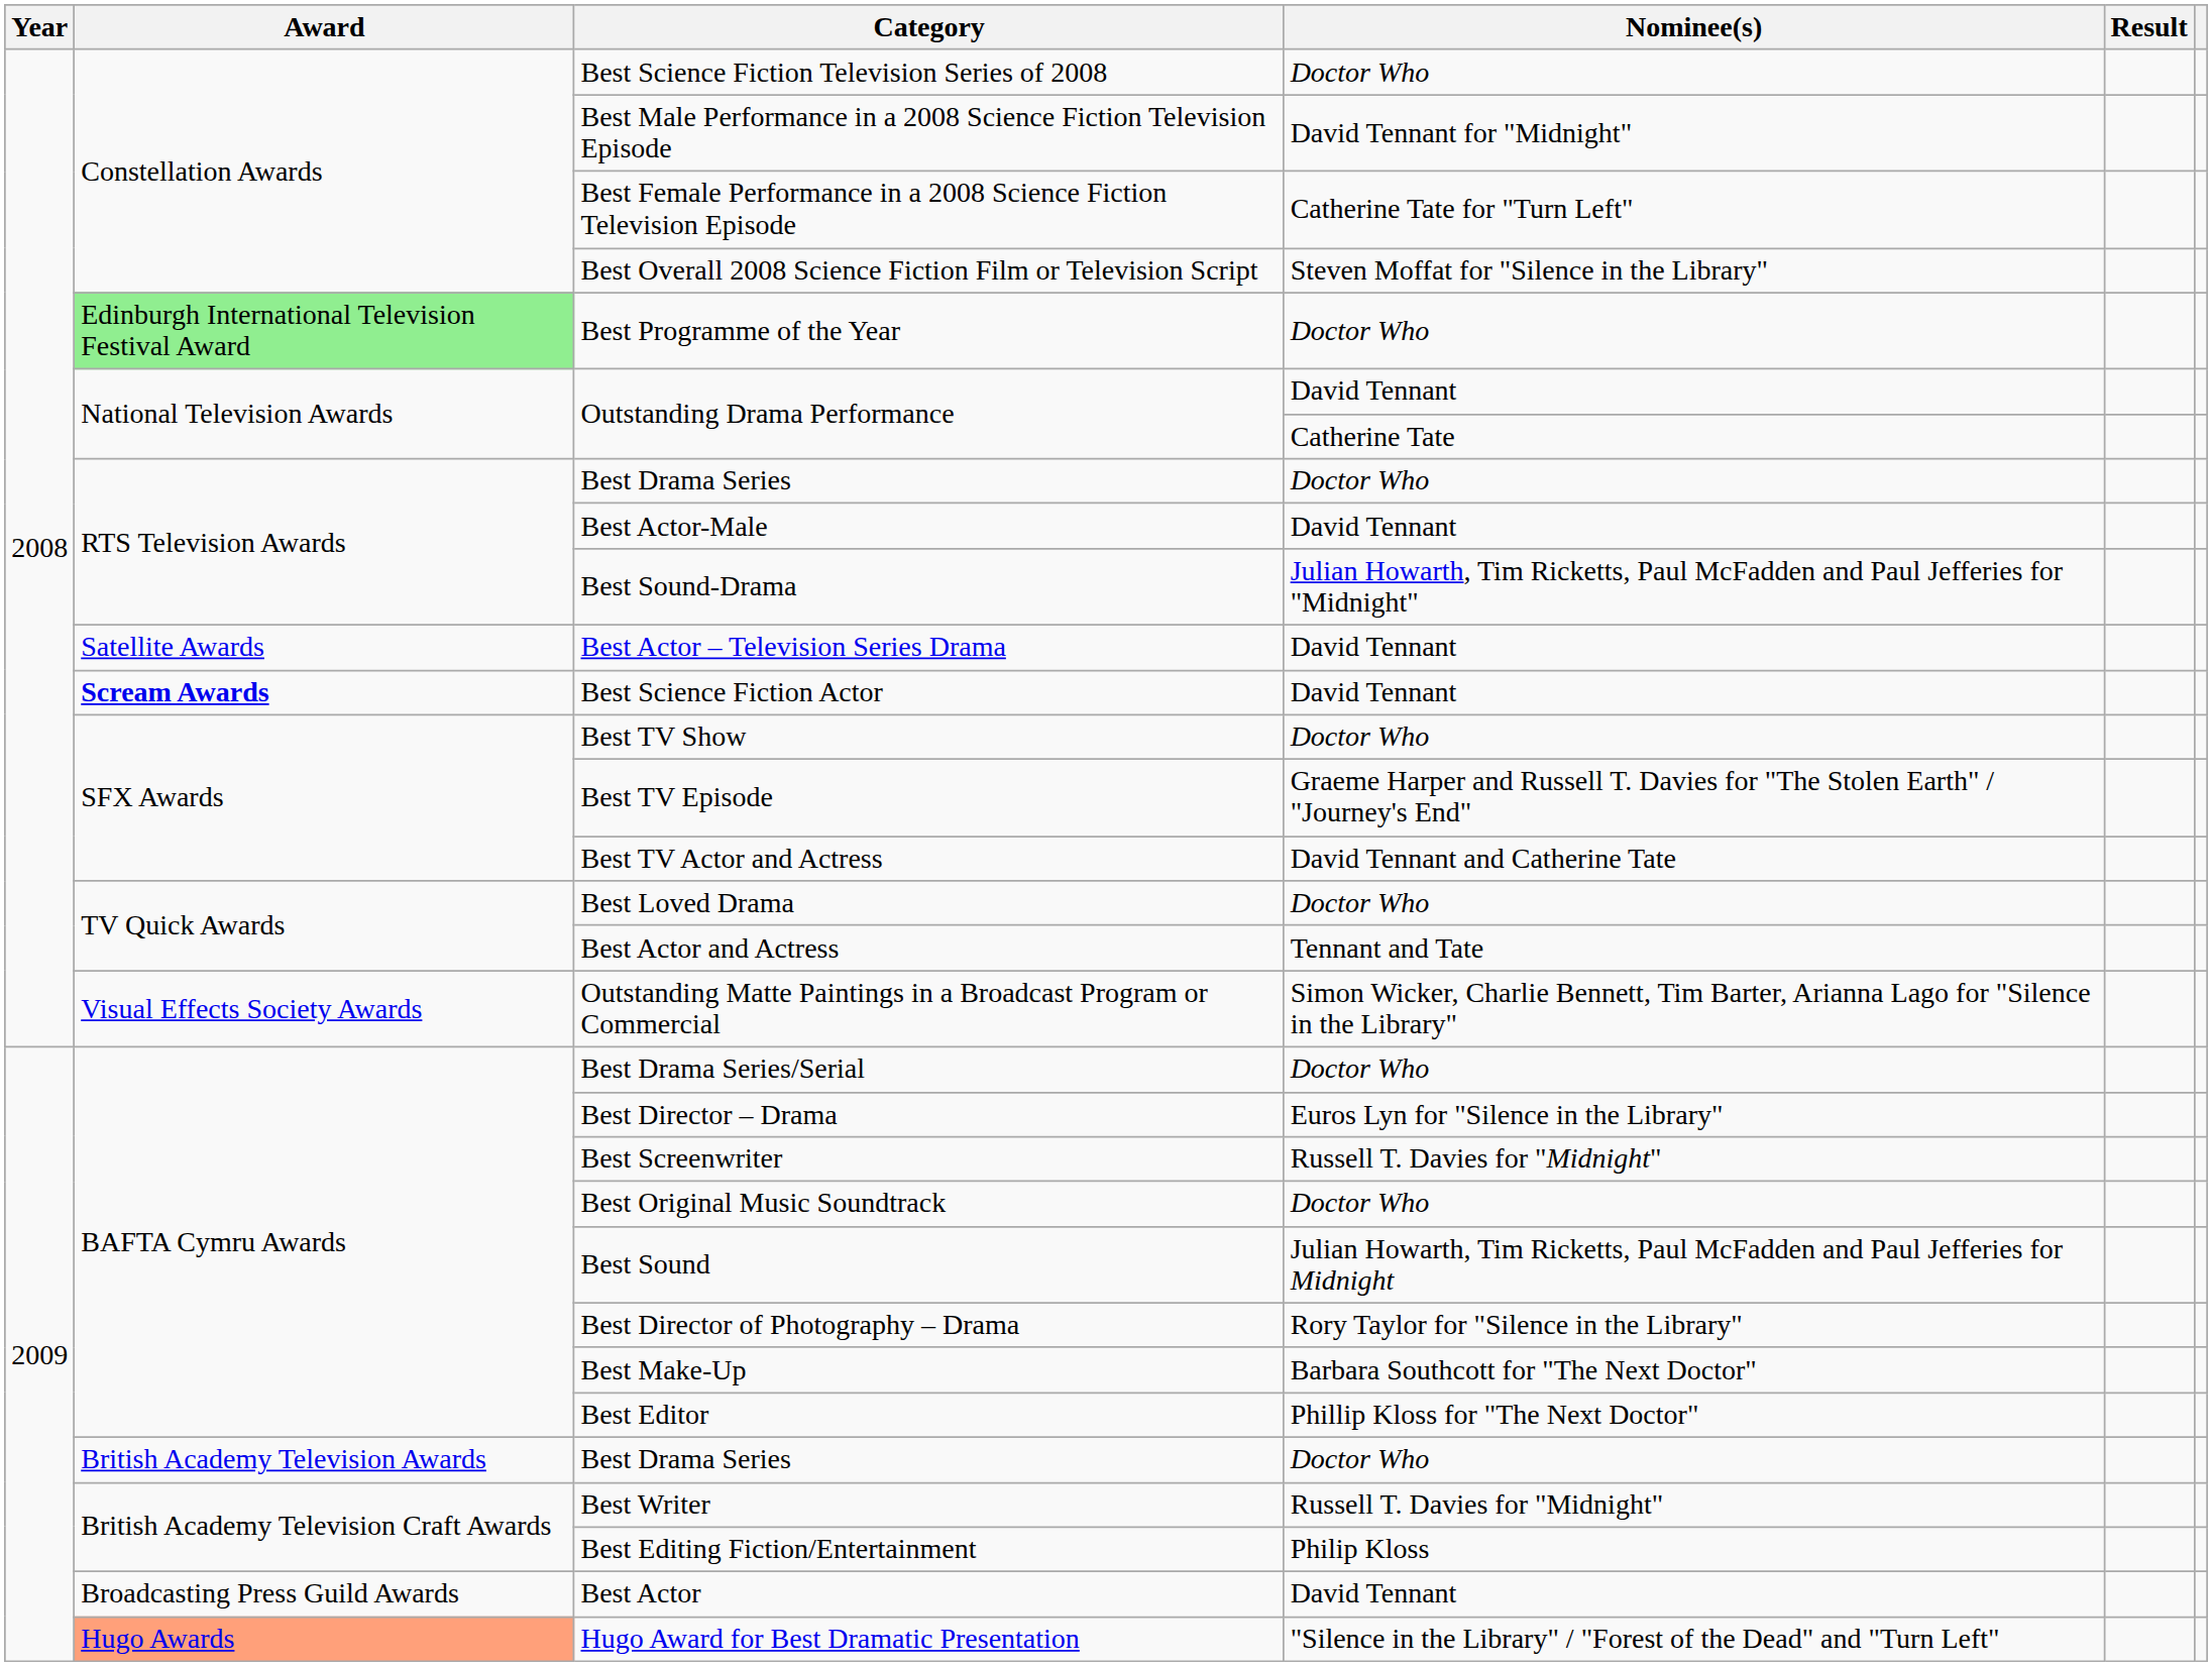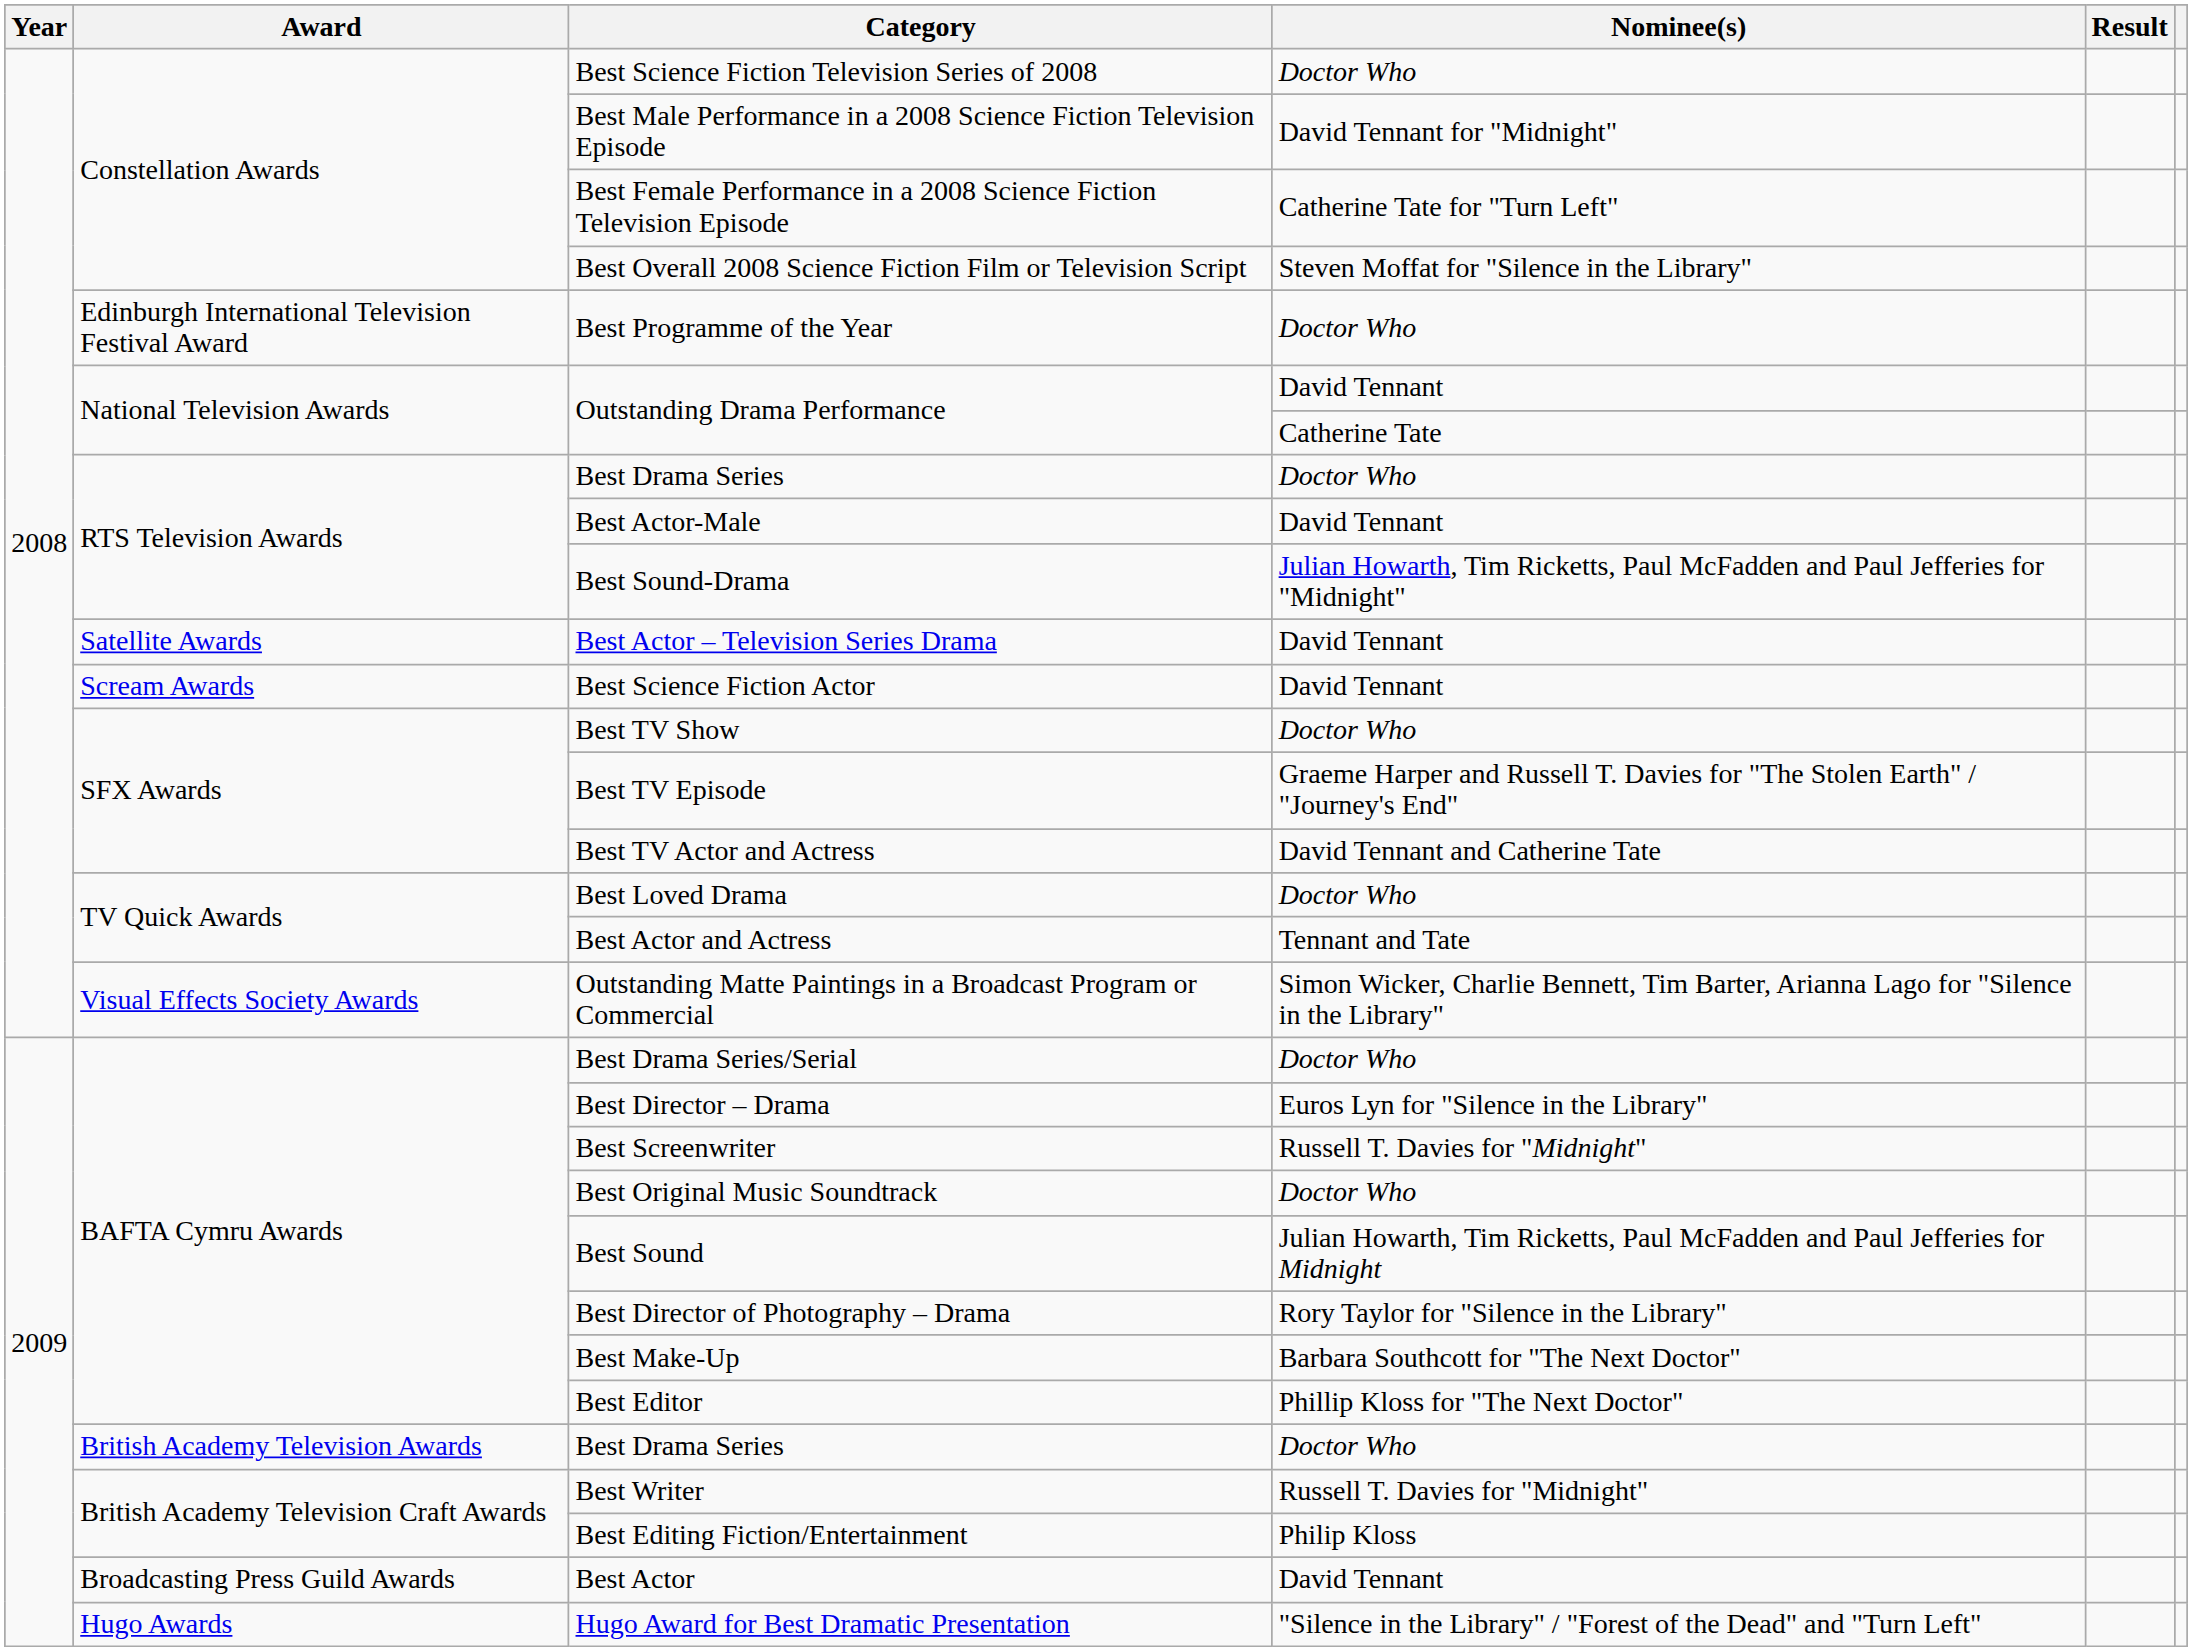Best Programme of the Year | Award: lightgreen background -> no background
Best Science Fiction Actor | Award: bold -> normal
Hugo Award for Best Dramatic Presentation | Award: lightsalmon background -> no background
